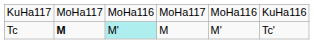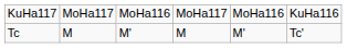Tc | column 2: bold -> normal
Tc | column 3: paleturquoise background -> no background
